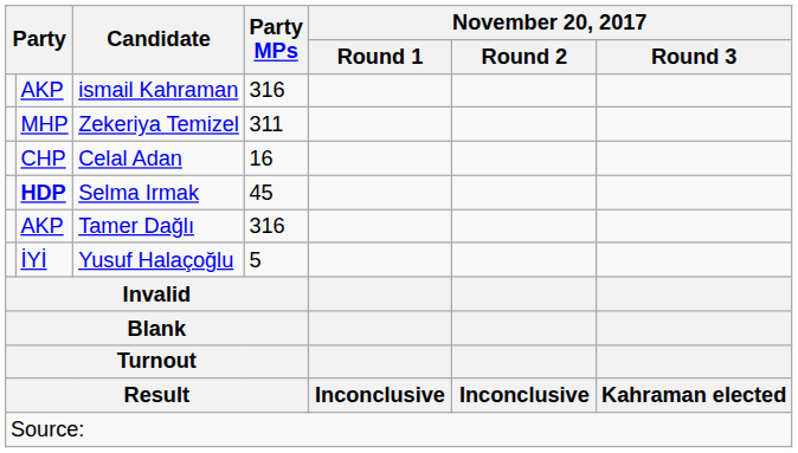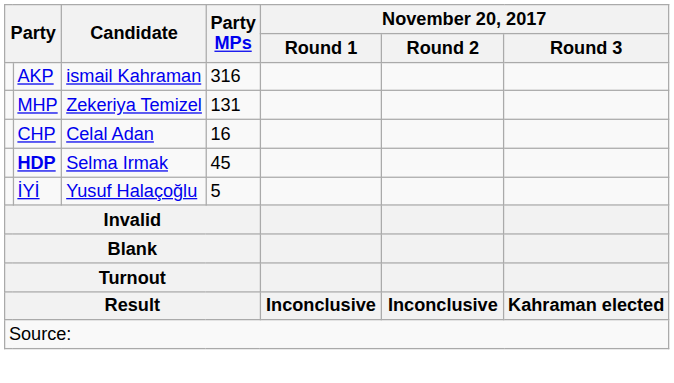Zekeriya Temizel | Party MPs: 311 -> 131
- row: AKP | Tamer Dağlı | 316
